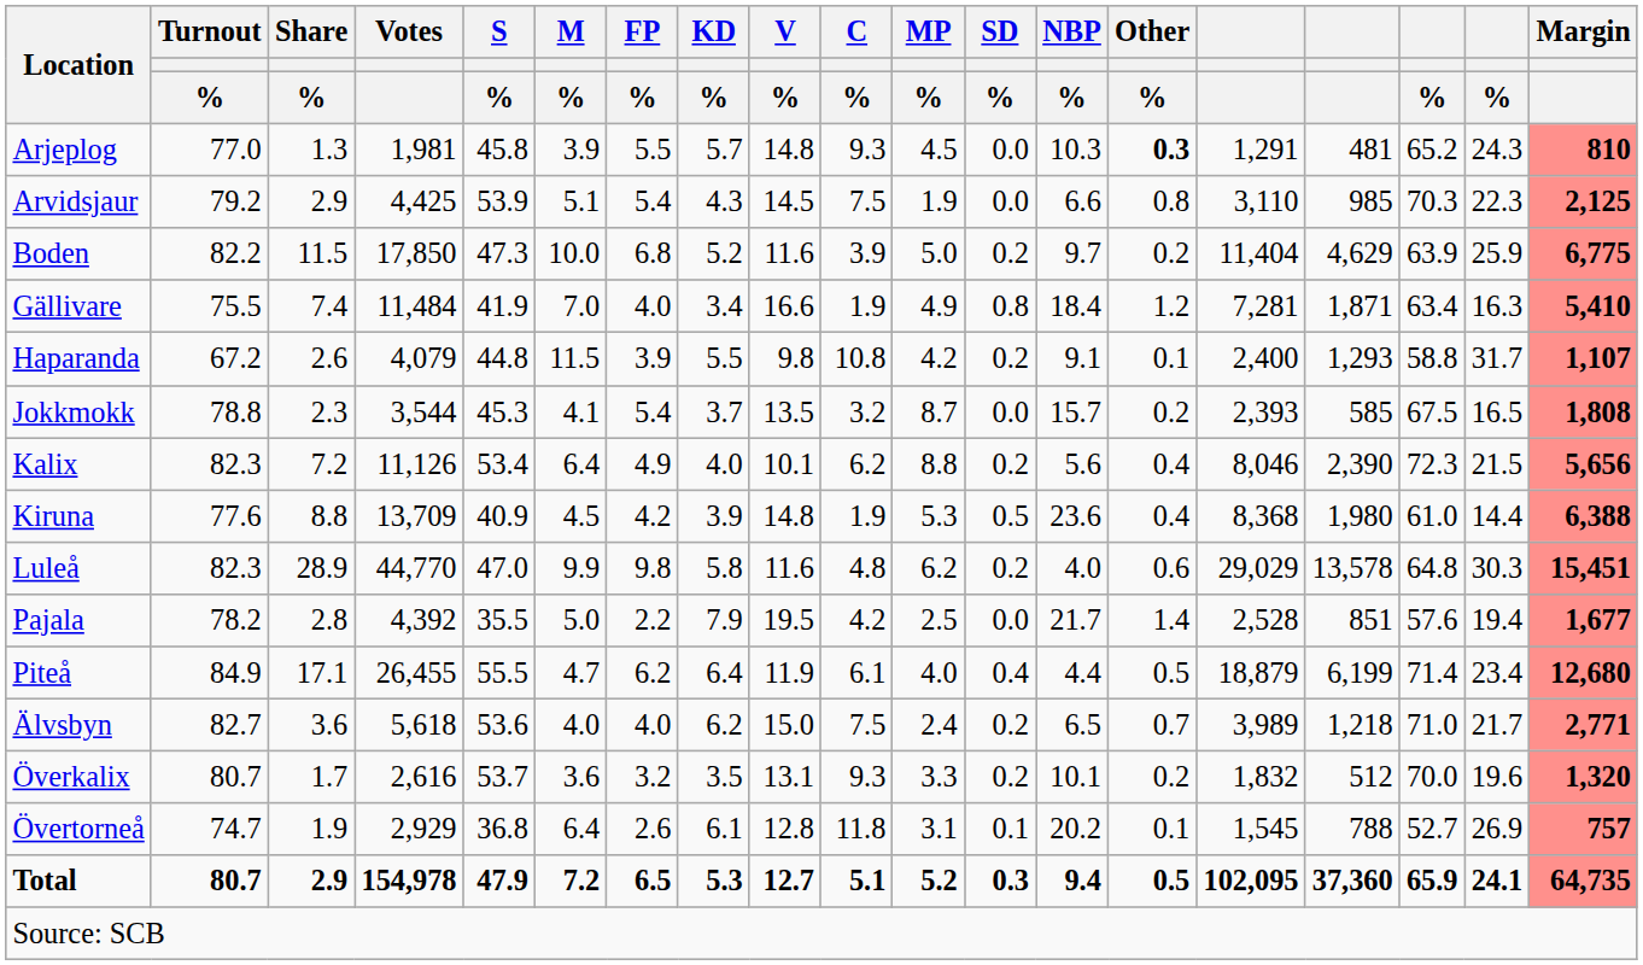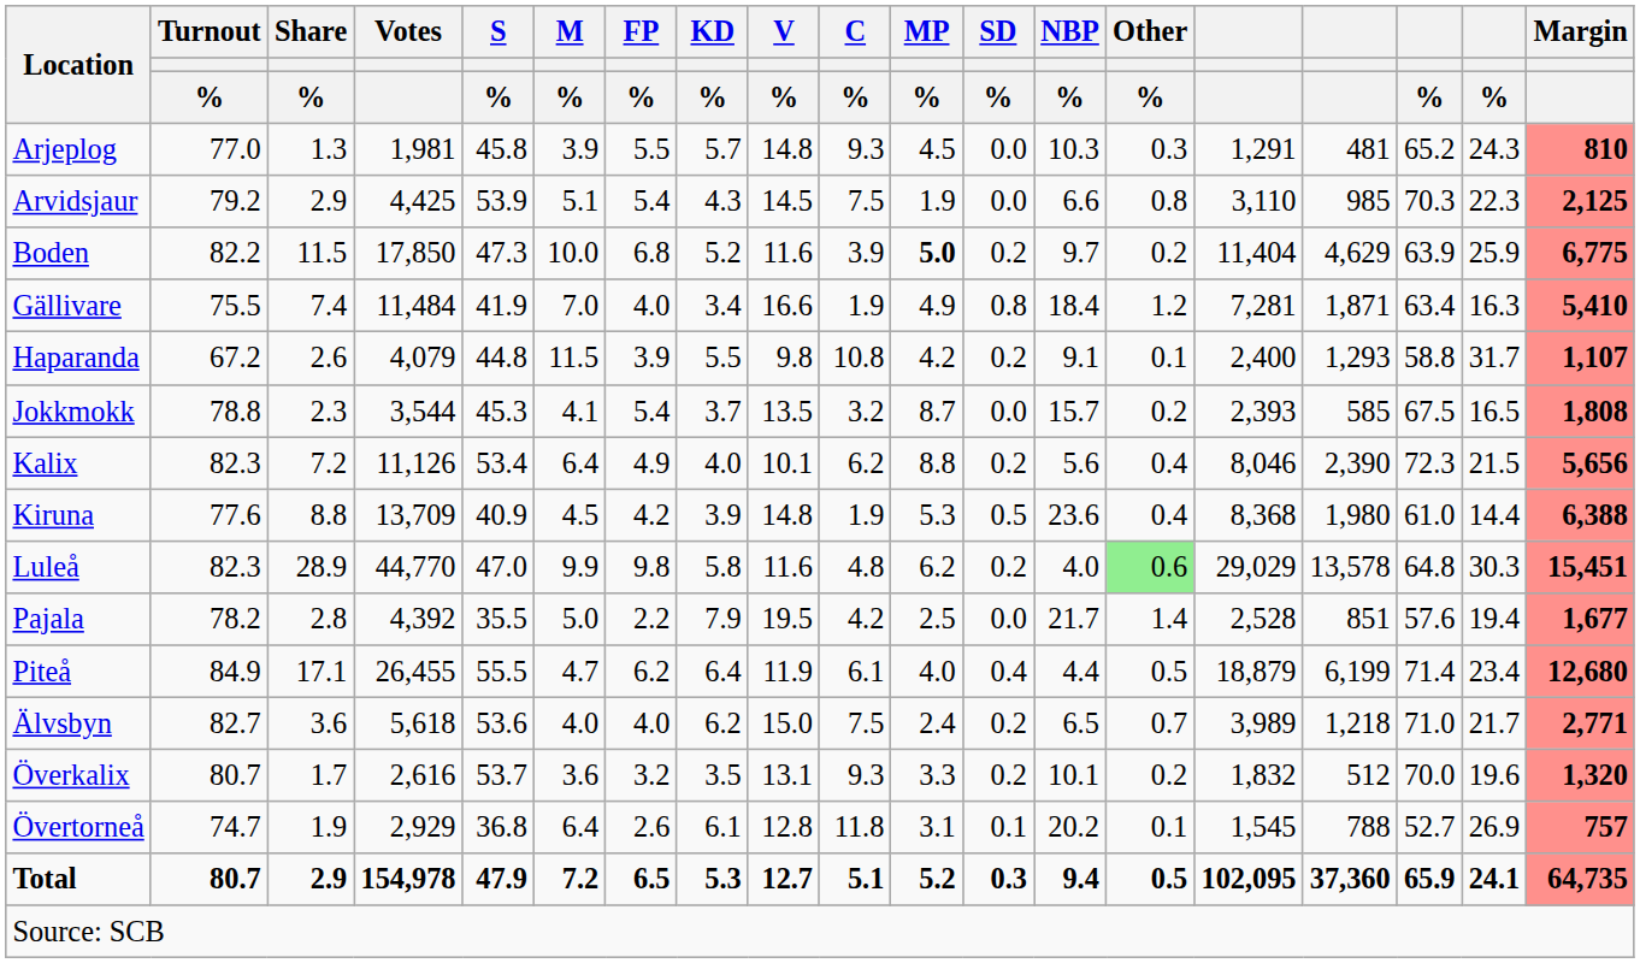Arjeplog | Other / %: bold -> normal
Boden | MP / %: normal -> bold
Luleå | Other / %: no background -> lightgreen background
